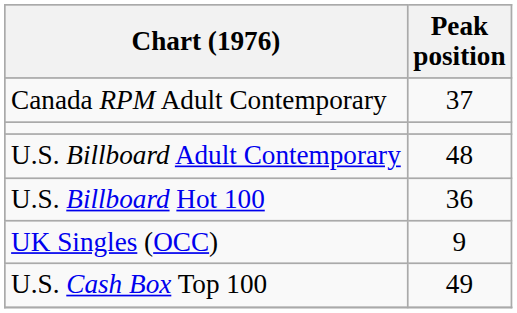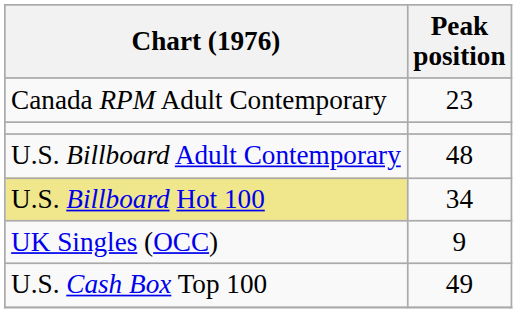row 2 | Peak position: 37 -> 23
row 5 | Chart (1976): no background -> khaki background
row 5 | Peak position: 36 -> 34
